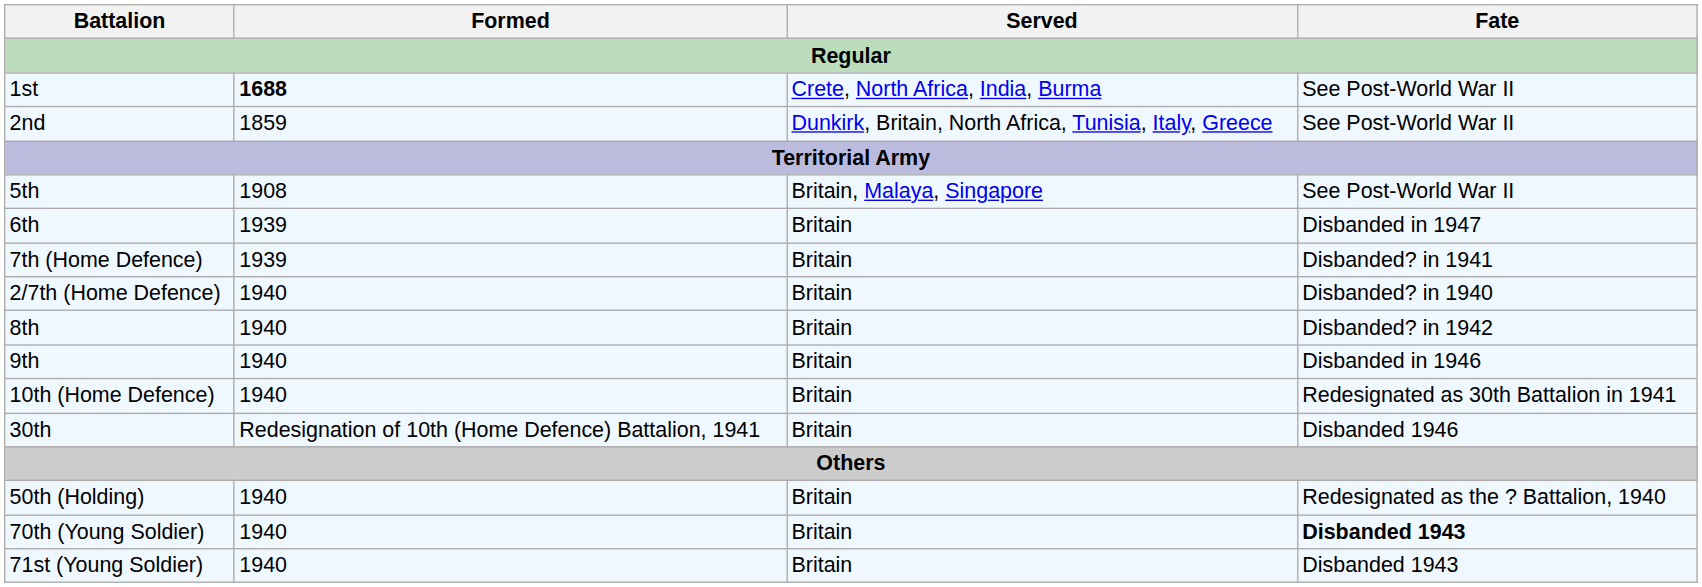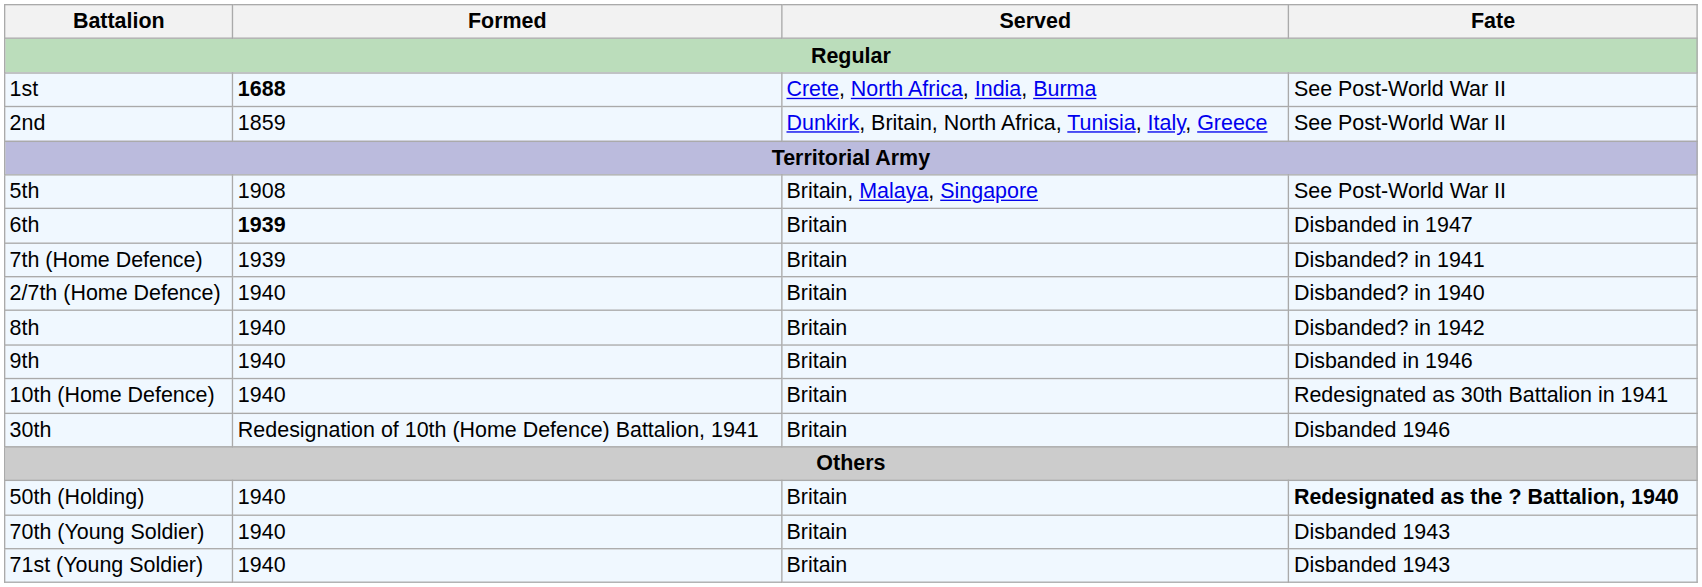6th | Formed: normal -> bold
50th (Holding) | Fate: normal -> bold
70th (Young Soldier) | Fate: bold -> normal
